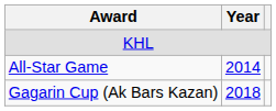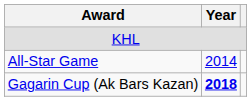Gagarin Cup (Ak Bars Kazan) | Year: normal -> bold
